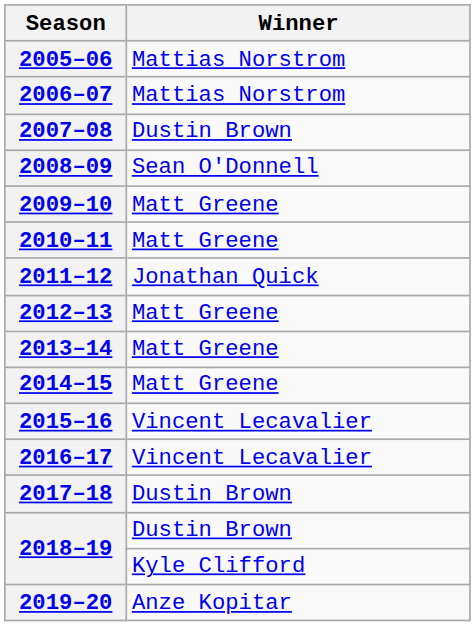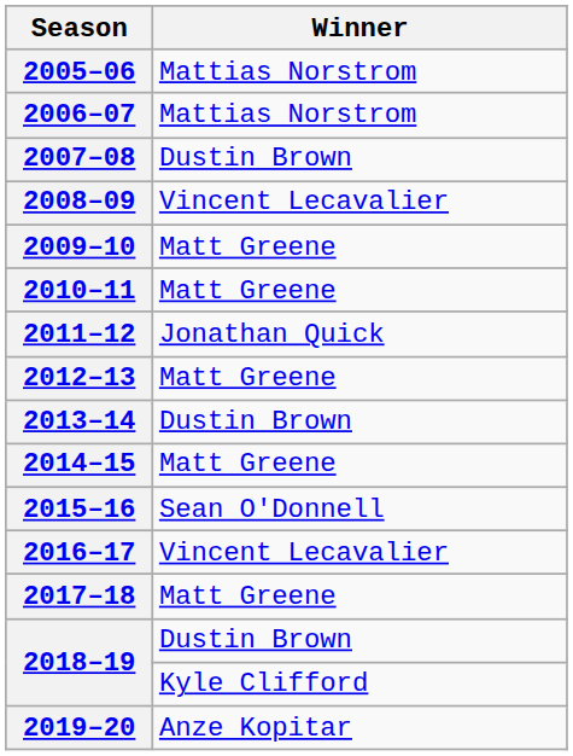row 5 | Winner: Sean O'Donnell -> Vincent Lecavalier
row 10 | Winner: Matt Greene -> Dustin Brown
row 12 | Winner: Vincent Lecavalier -> Sean O'Donnell
row 14 | Winner: Dustin Brown -> Matt Greene
